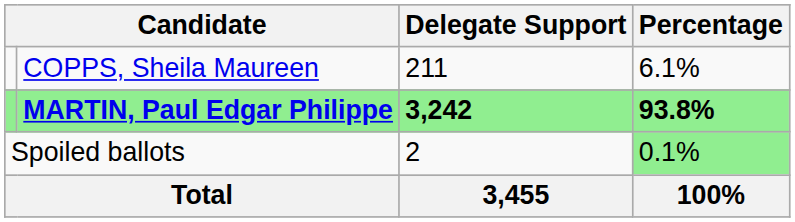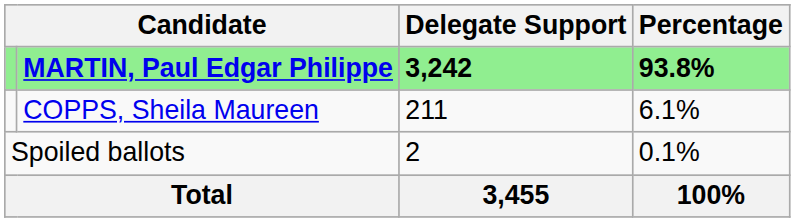rows swapped: MARTIN, Paul Edgar Philippe <-> COPPS, Sheila Maureen
Spoiled ballots | Percentage: lightgreen background -> no background
